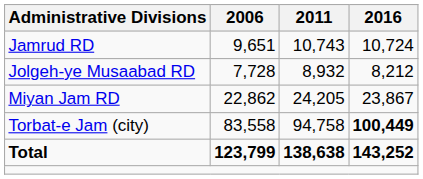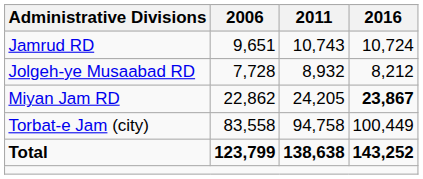Miyan Jam RD | 2016: normal -> bold
Torbat-e Jam (city) | 2016: bold -> normal
